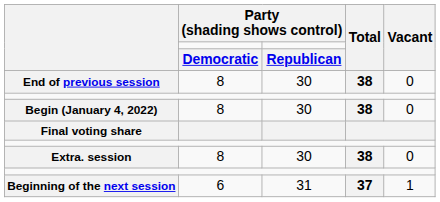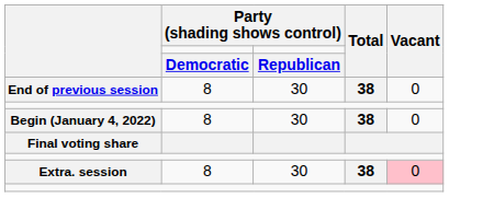Extra. session | Vacant: no background -> pink background
- row: Beginning of the next session | 6 | 31 | 37 | 1
